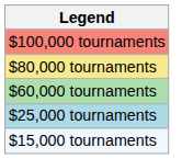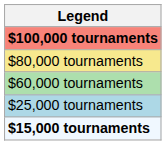row 2 | column 1: normal -> bold
row 6 | column 1: normal -> bold
